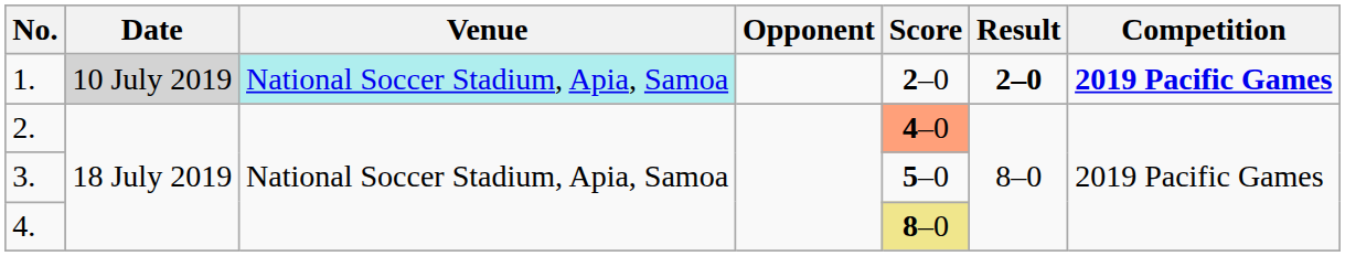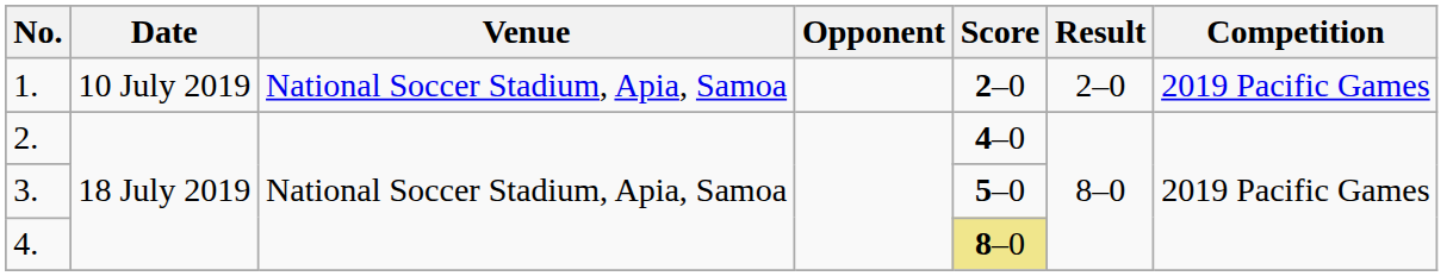1. | Date: lightgrey background -> no background
1. | Venue: paleturquoise background -> no background
1. | Result: bold -> normal
1. | Competition: bold -> normal
2. | Score: lightsalmon background -> no background
